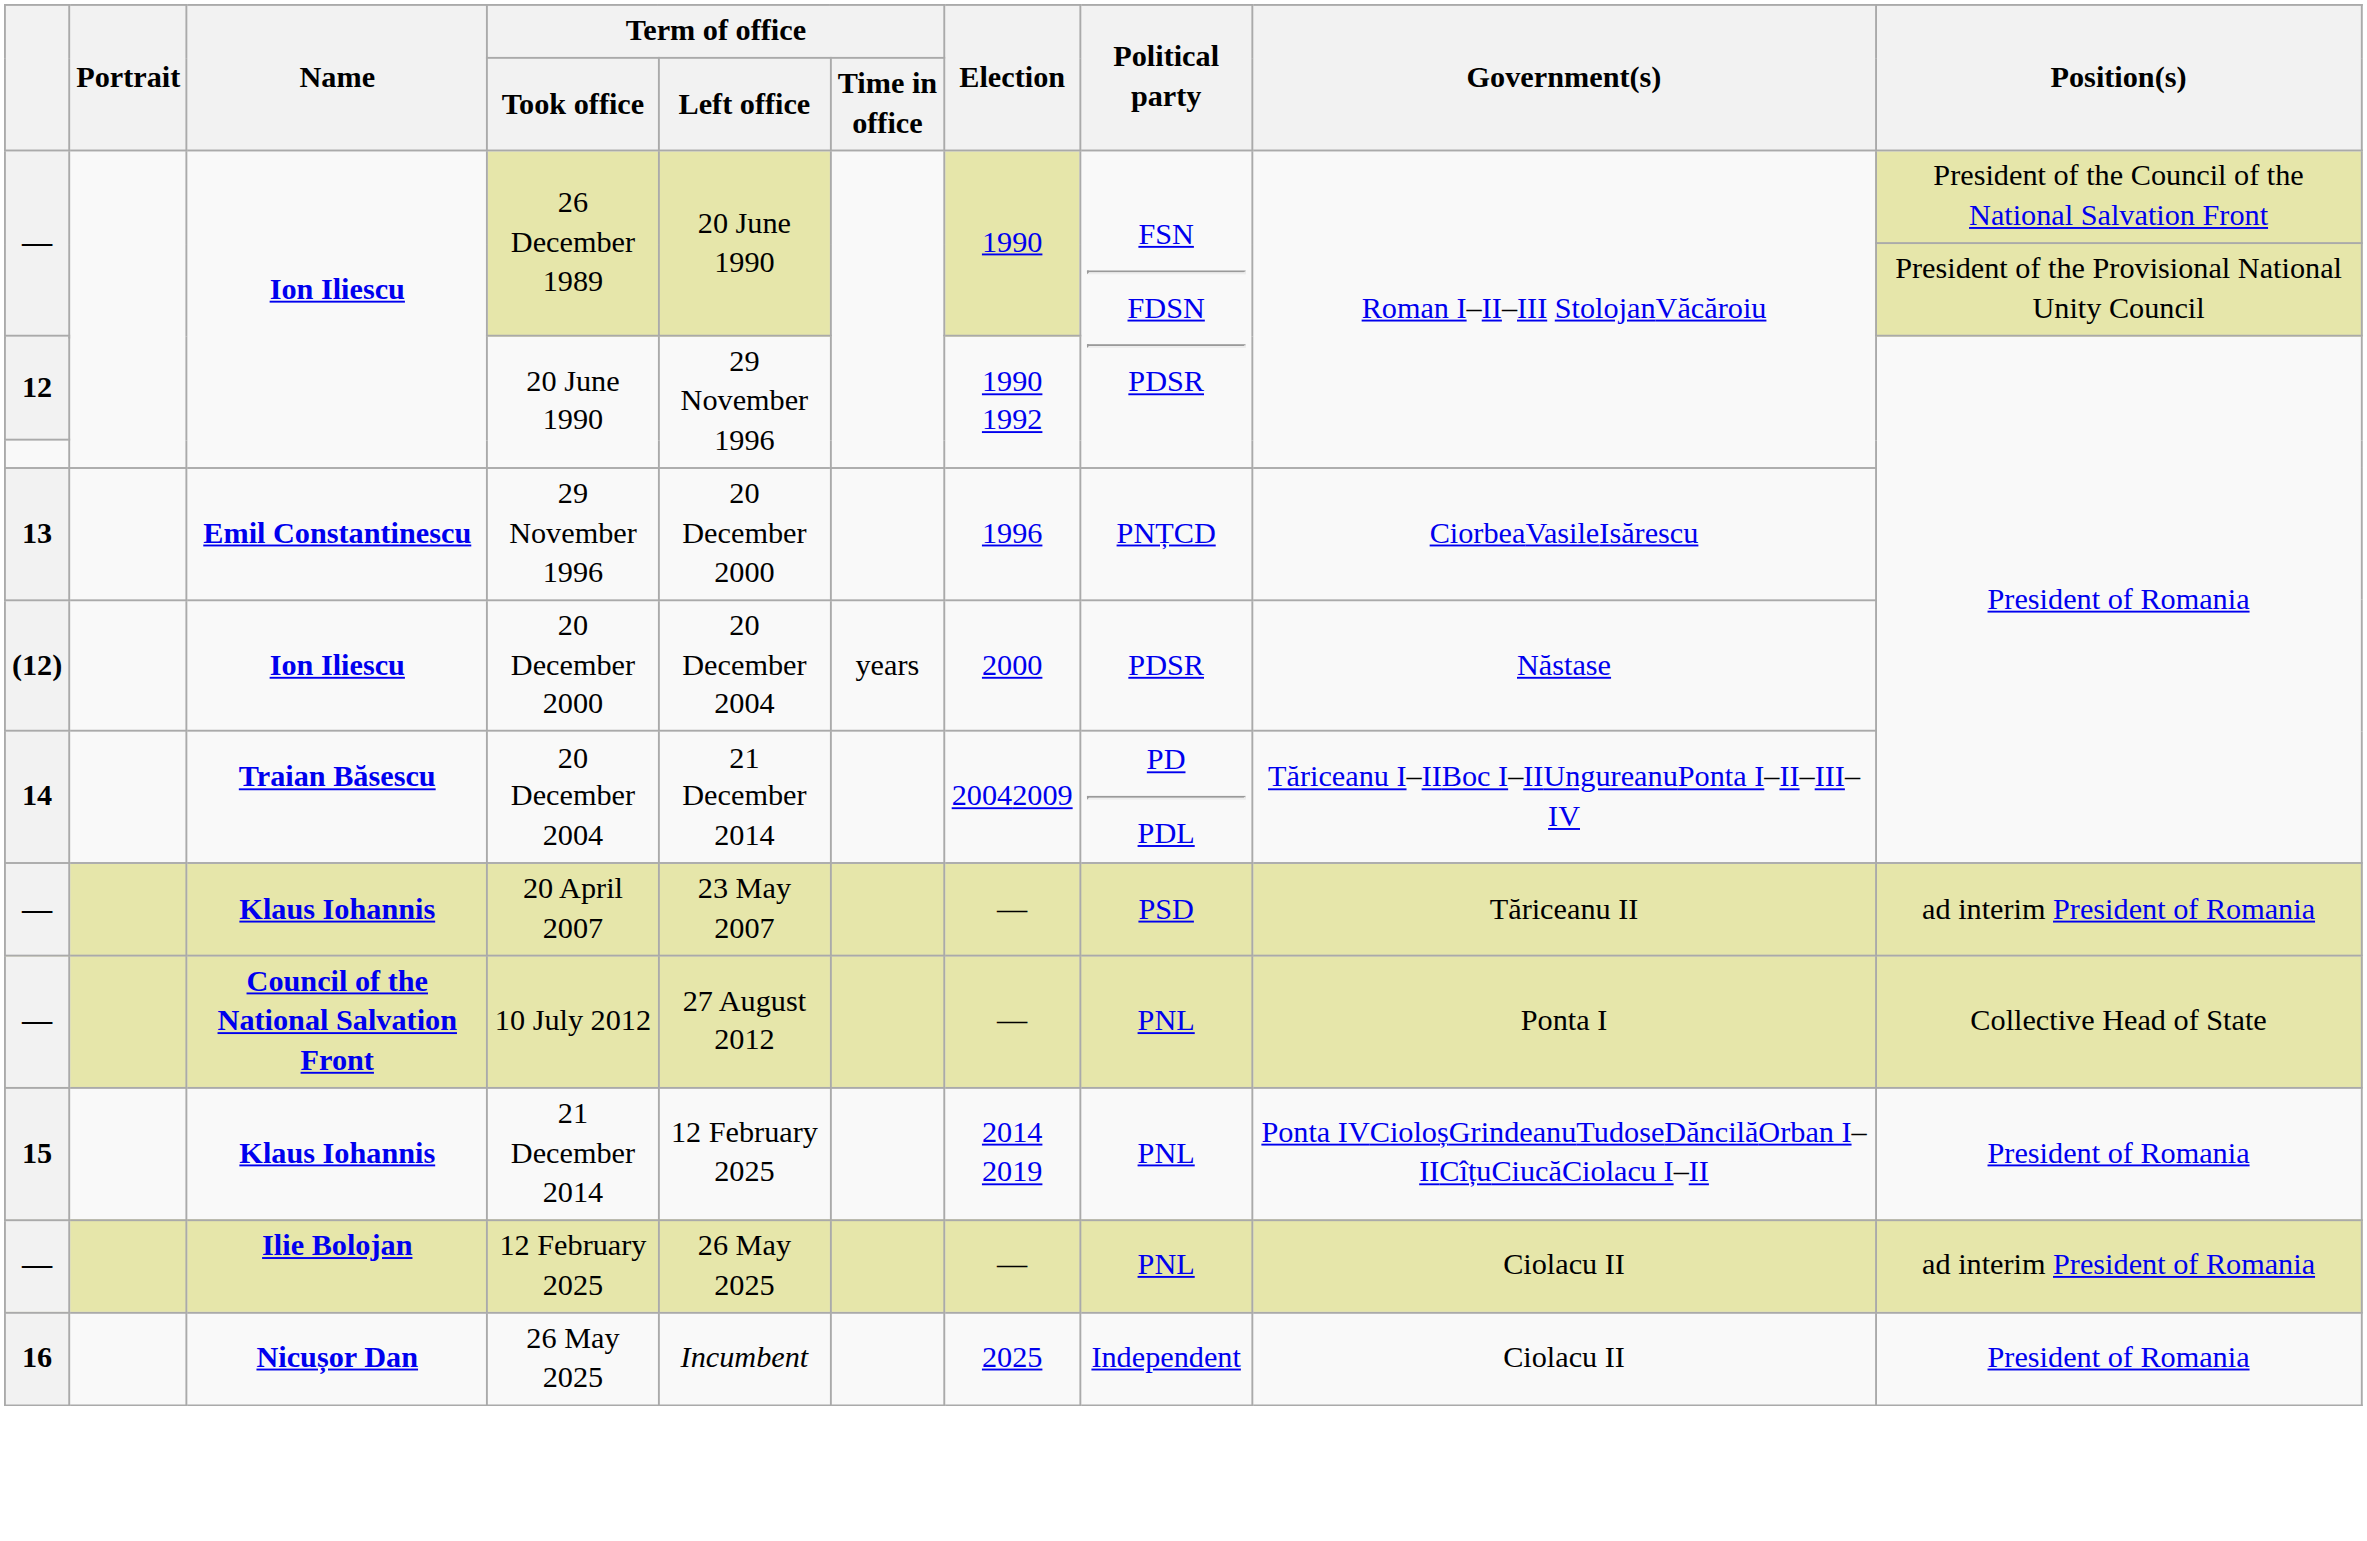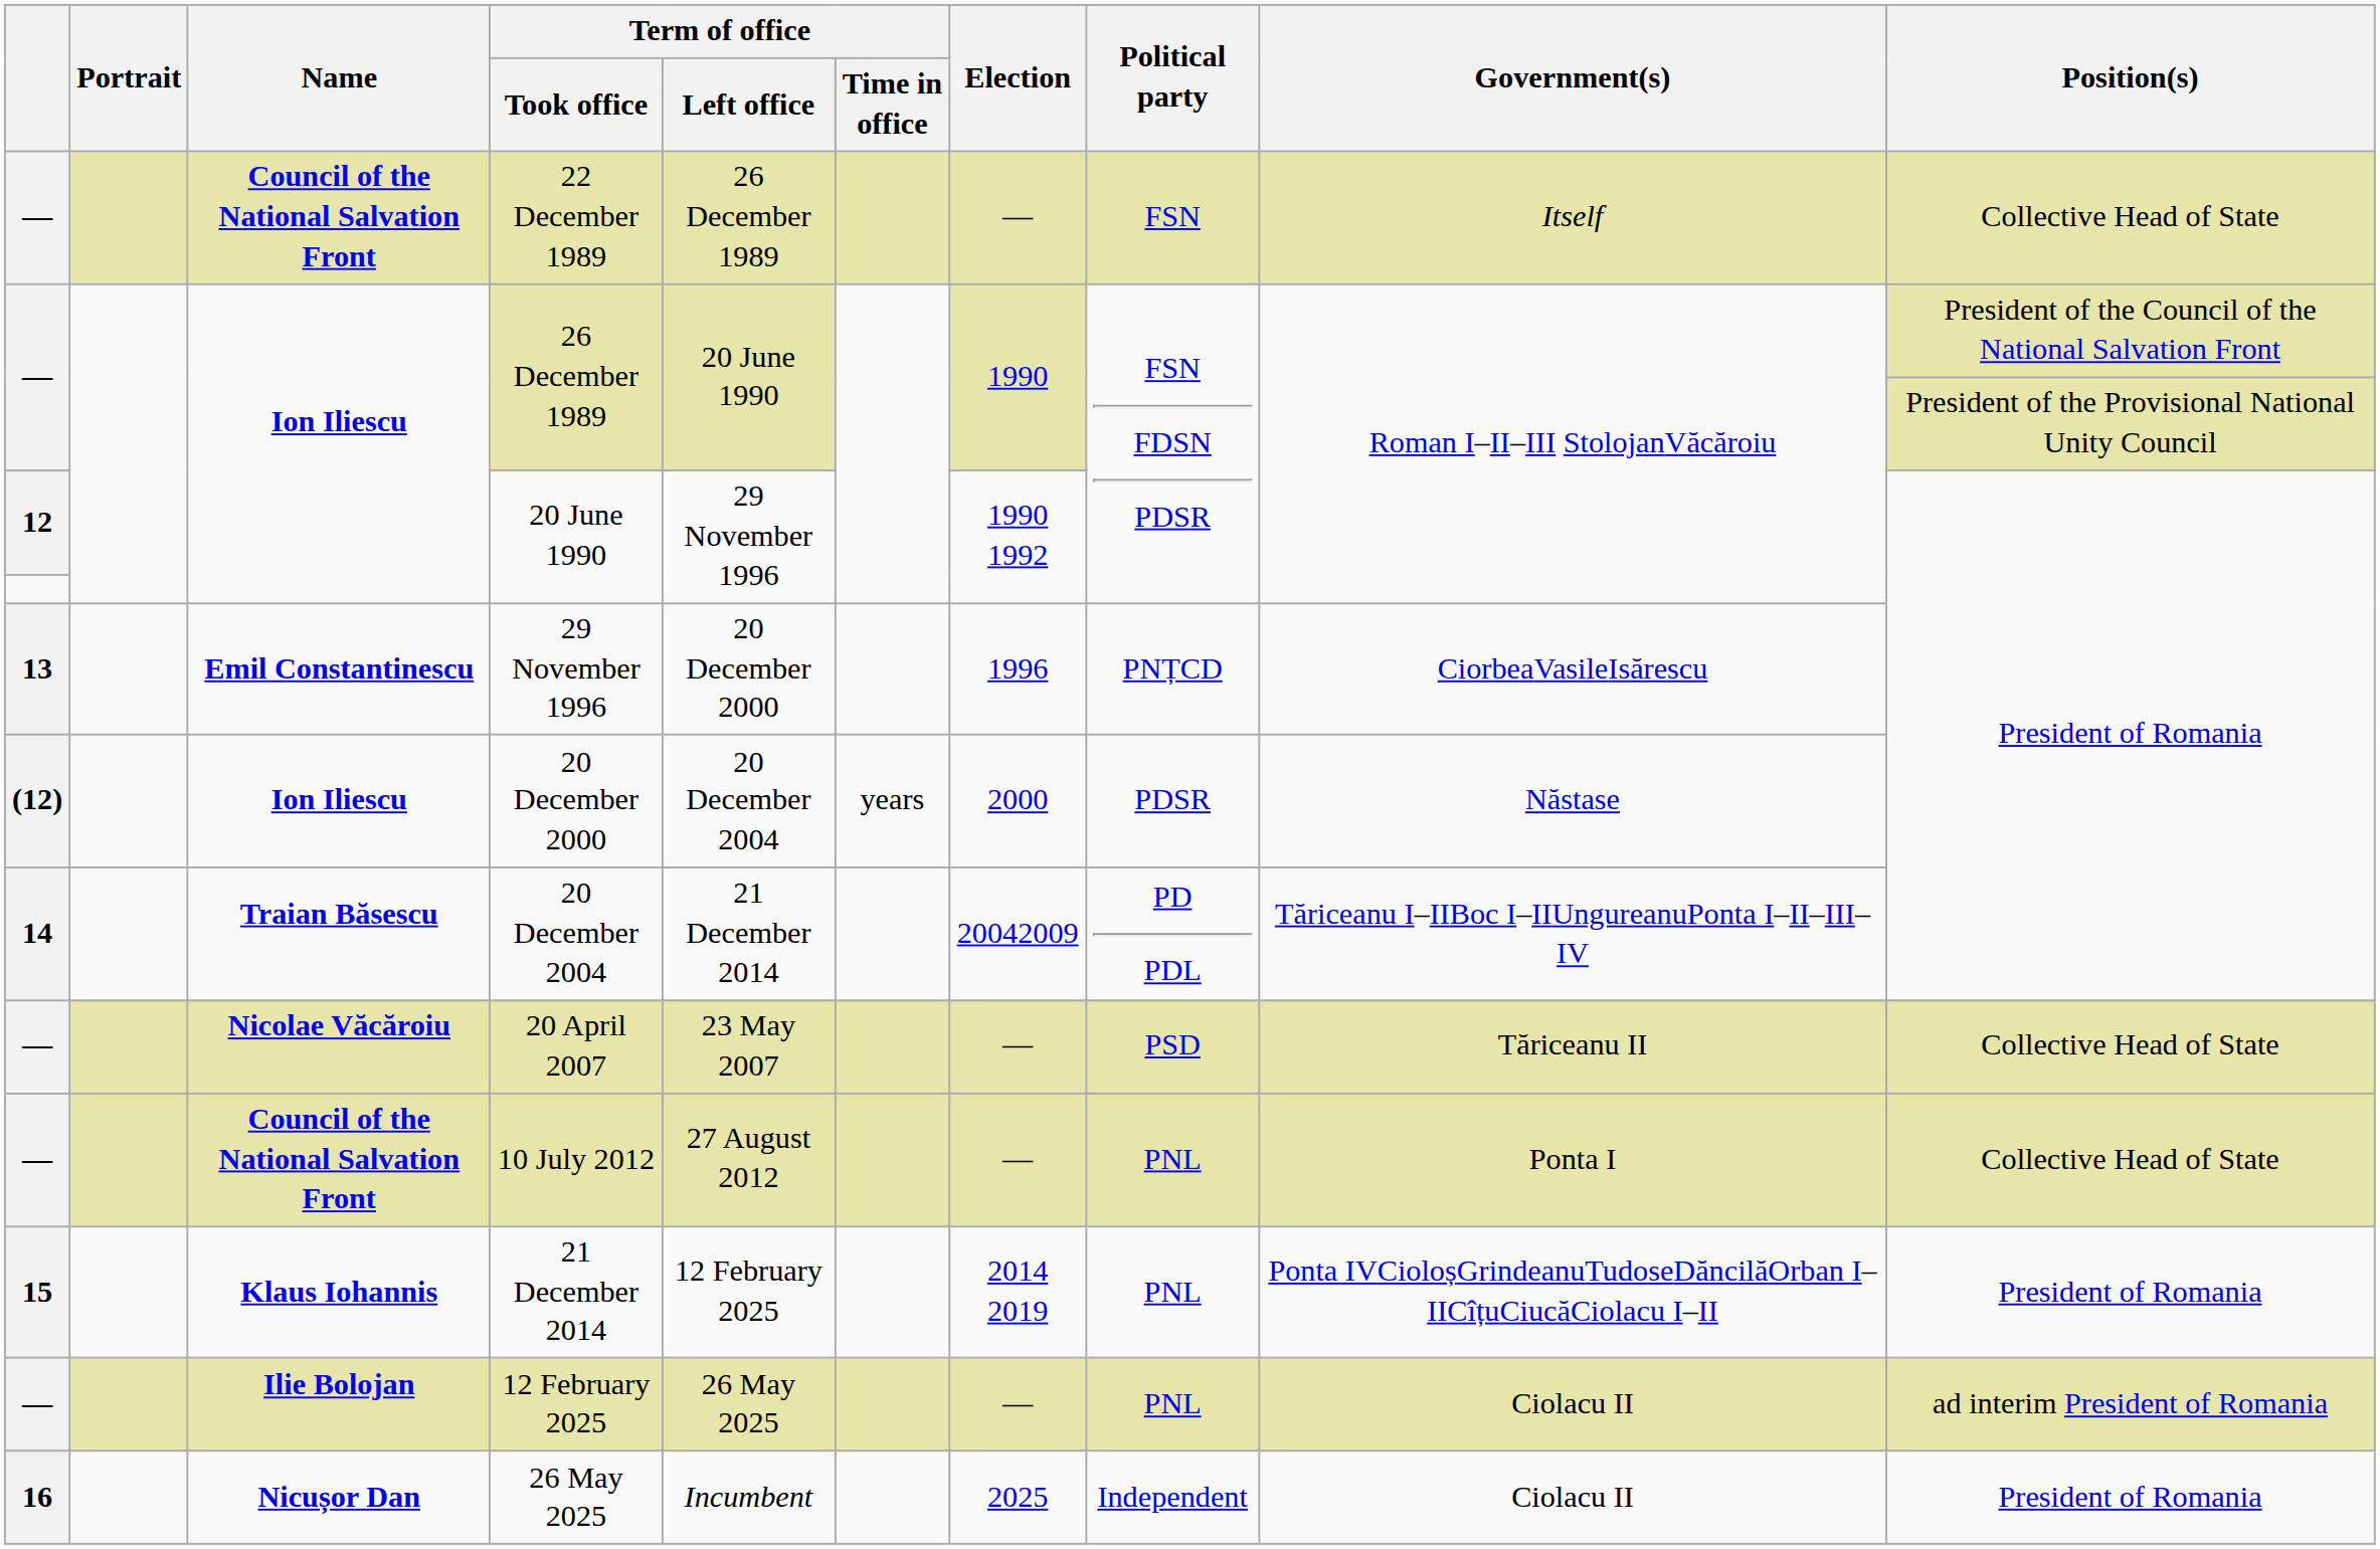+ row: — | Council of the National Salvation Front | 22 December 1989 | 26 December 1989 | — | FSN | Itself | Collective Head of State
20 April 2007 | Name: Klaus Iohannis -> Nicolae Văcăroiu
20 April 2007 | Position(s): ad interim President of Romania -> Collective Head of State
